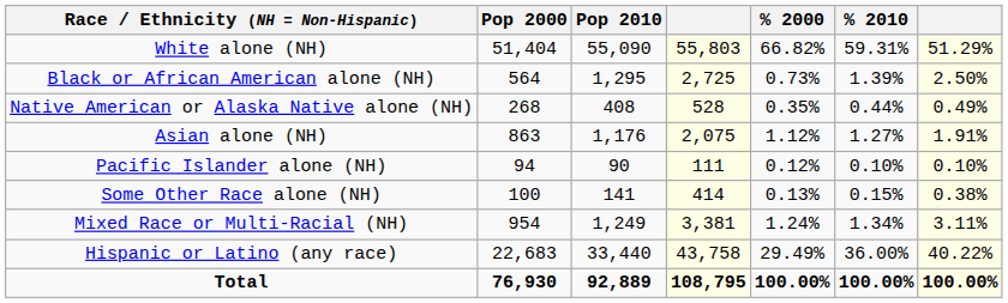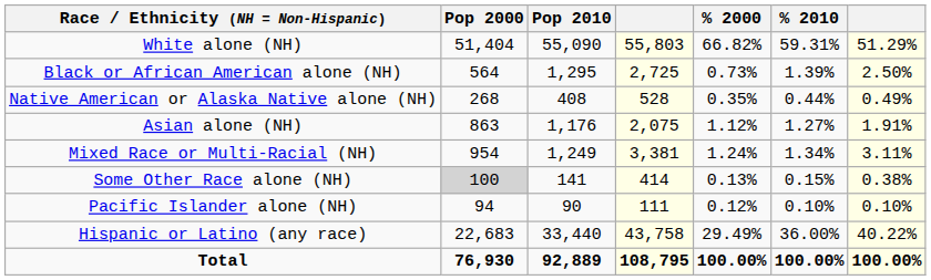rows swapped: Pacific Islander alone (NH) <-> Mixed Race or Multi-Racial (NH)
Some Other Race alone (NH) | Pop 2000: no background -> lightgrey background
